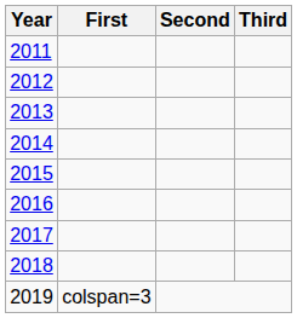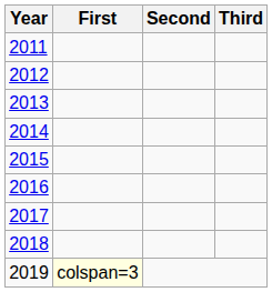2019 | First: no background -> lightyellow background
